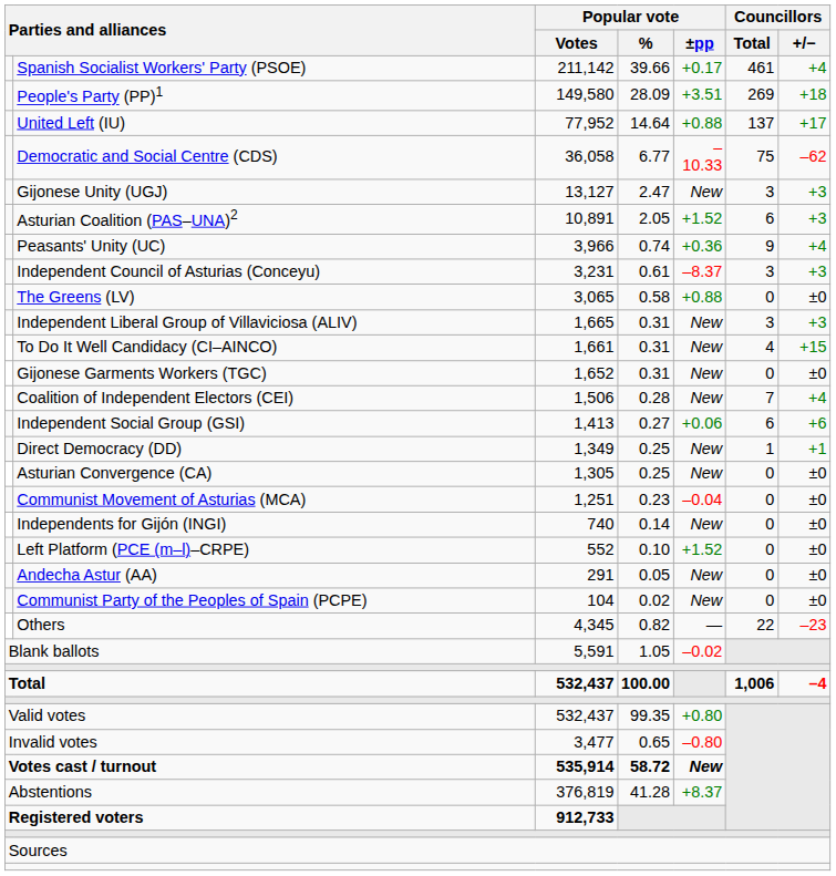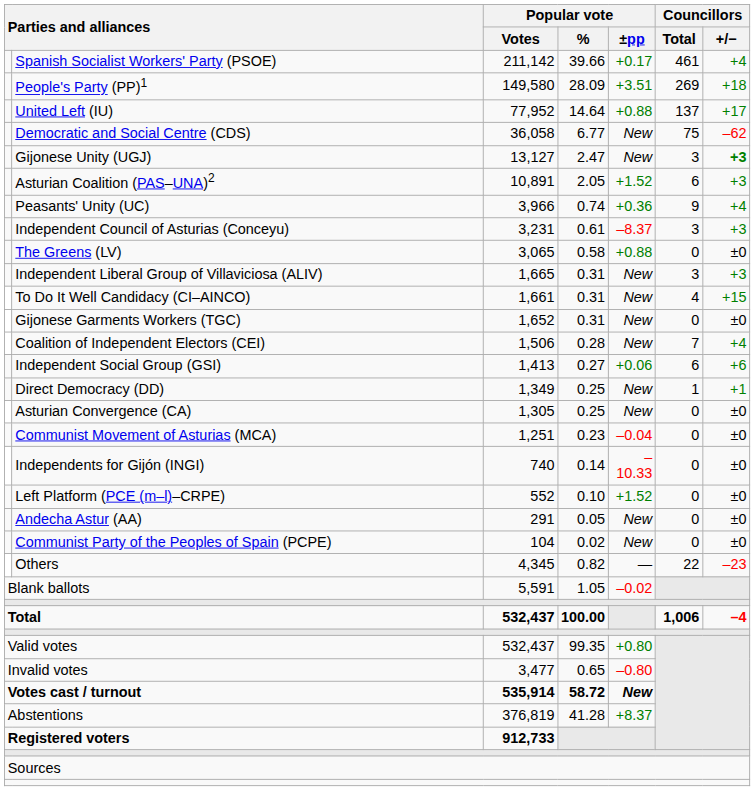Democratic and Social Centre (CDS) | Popular vote / ±pp: –10.33 -> New
Gijonese Unity (UGJ) | Councillors / +/−: normal -> bold
Independents for Gijón (INGI) | Popular vote / ±pp: New -> –10.33
